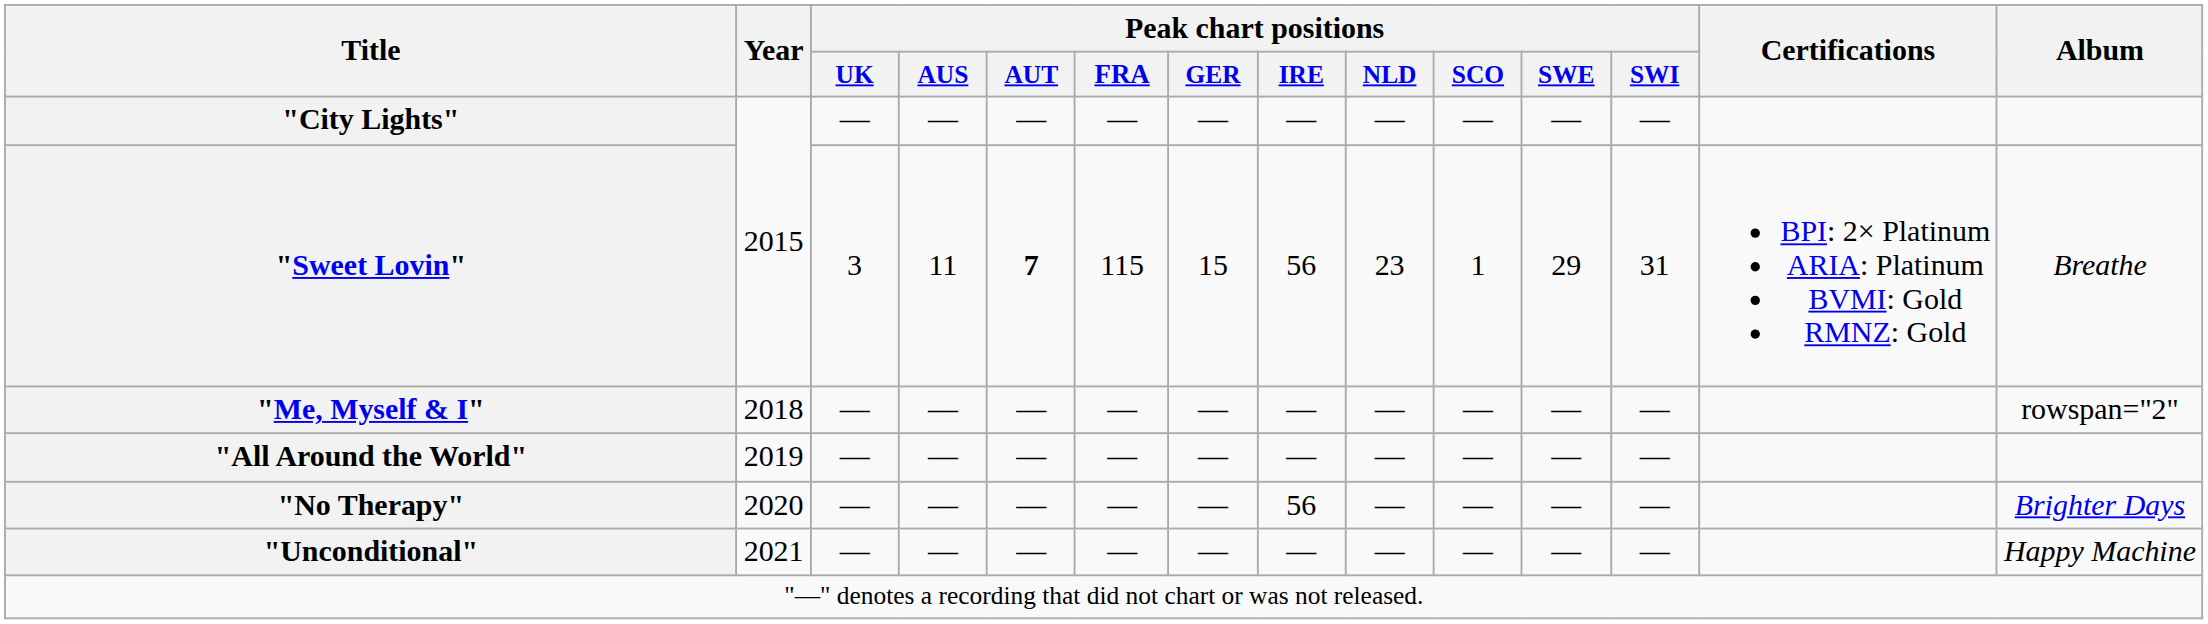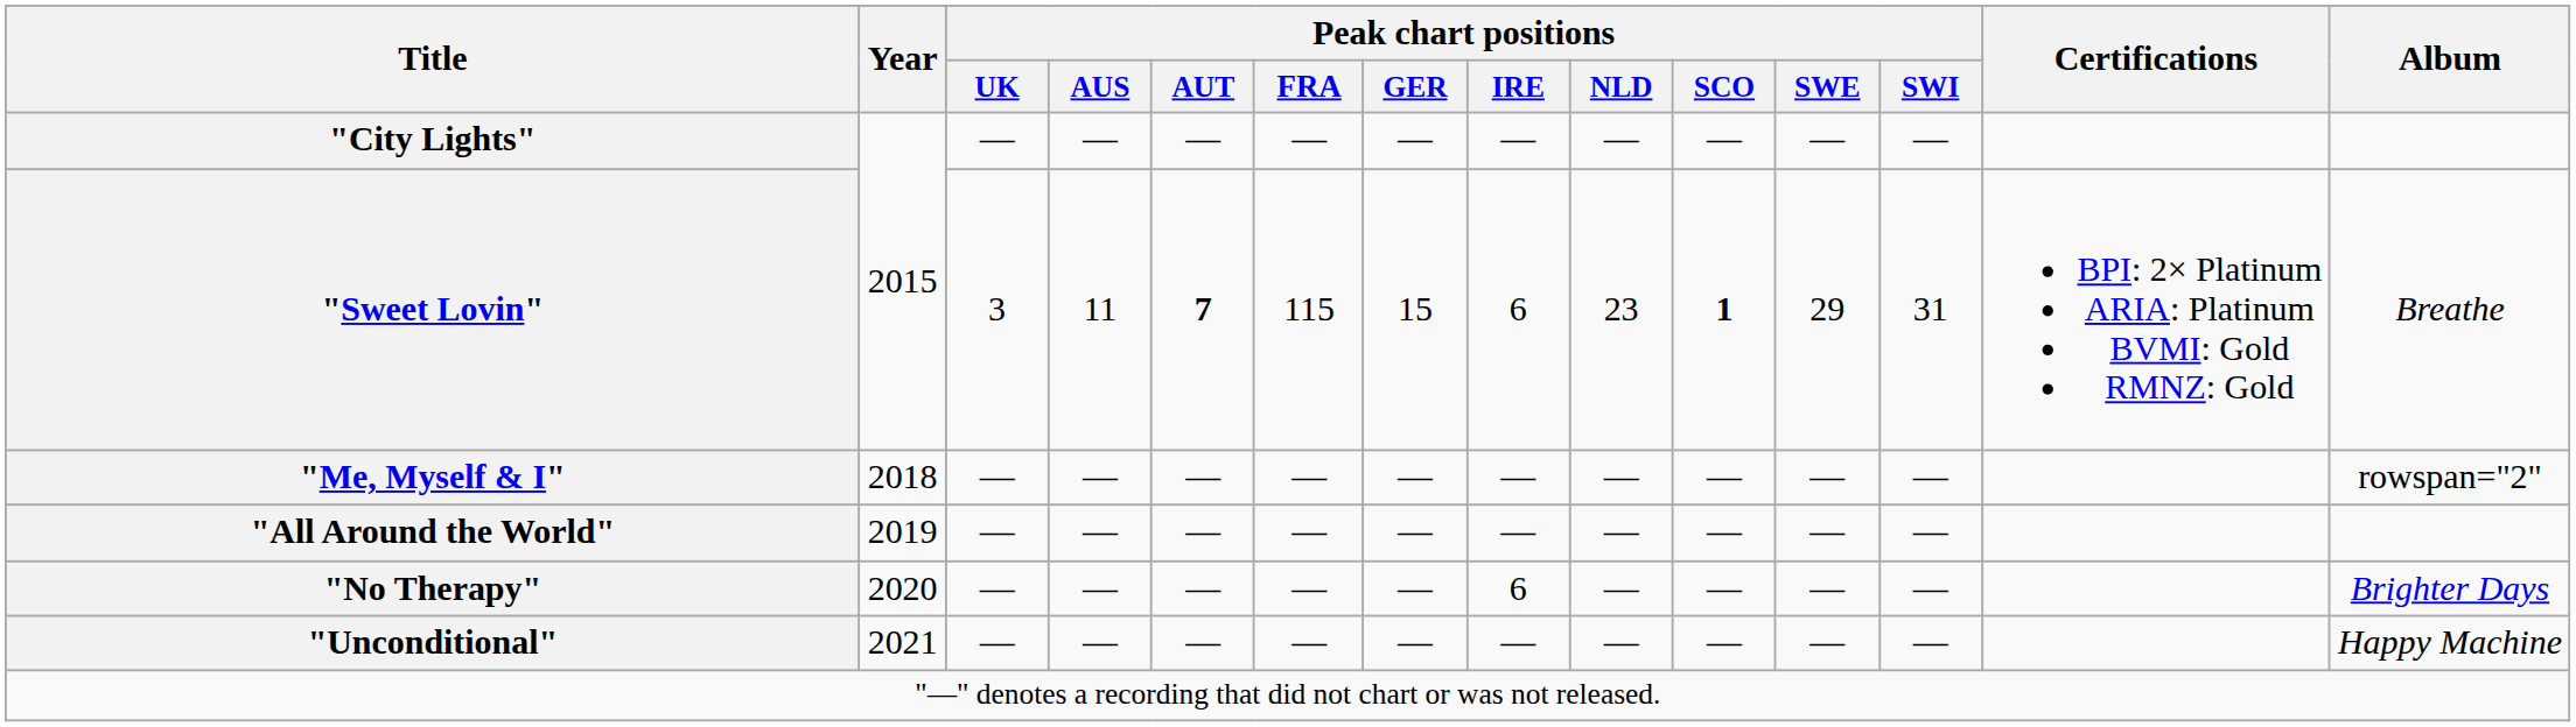"Sweet Lovin" | Peak chart positions / IRE: 56 -> 6
"Sweet Lovin" | Peak chart positions / SCO: normal -> bold
"No Therapy" | Peak chart positions / IRE: 56 -> 6
